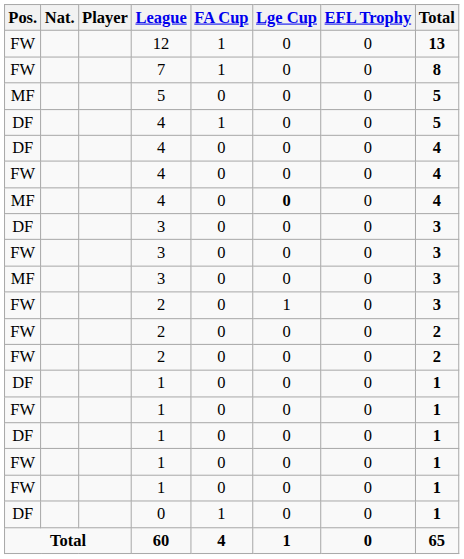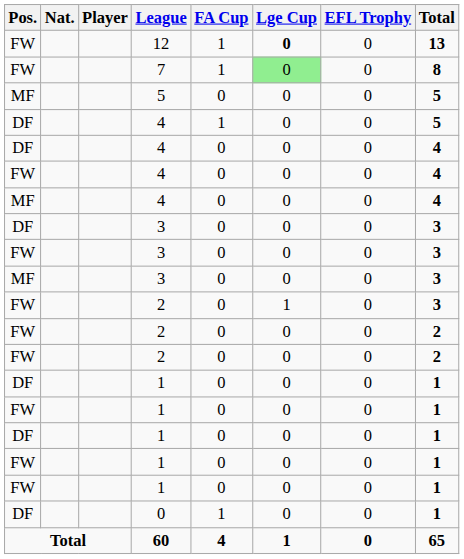12 | Lge Cup: normal -> bold
7 | Lge Cup: no background -> lightgreen background
MF / 4 | Lge Cup: bold -> normal
